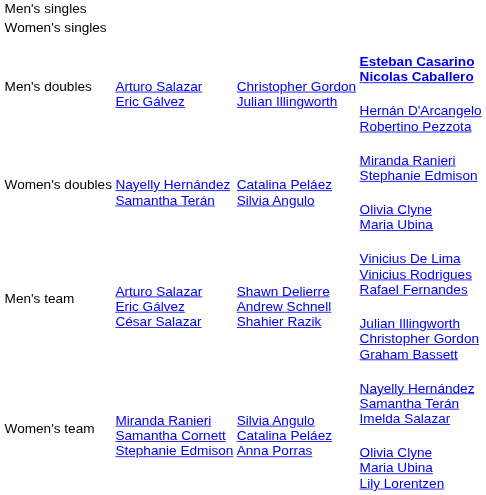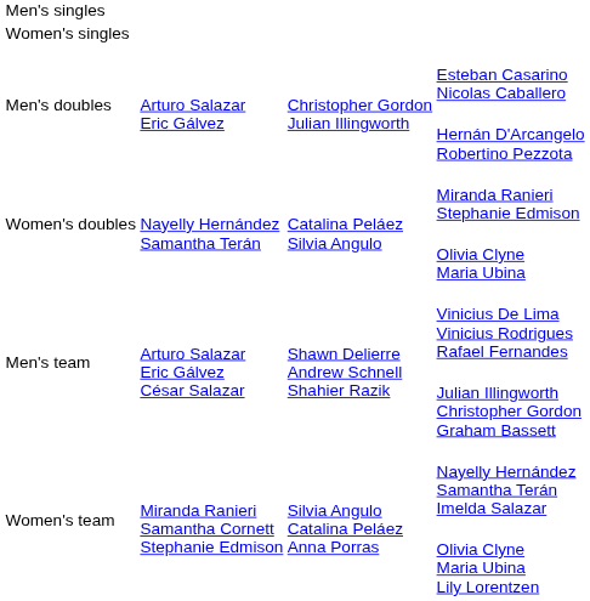Esteban Casarino Nicolas Caballero | column 4: bold -> normal
